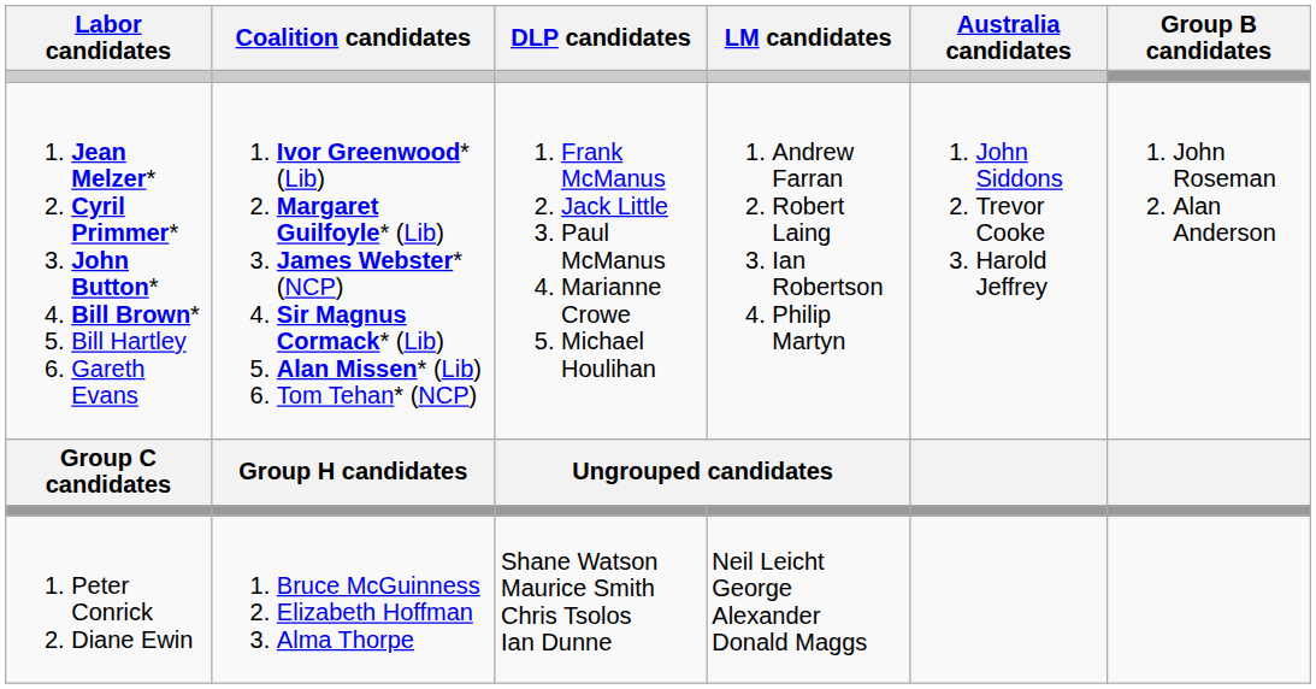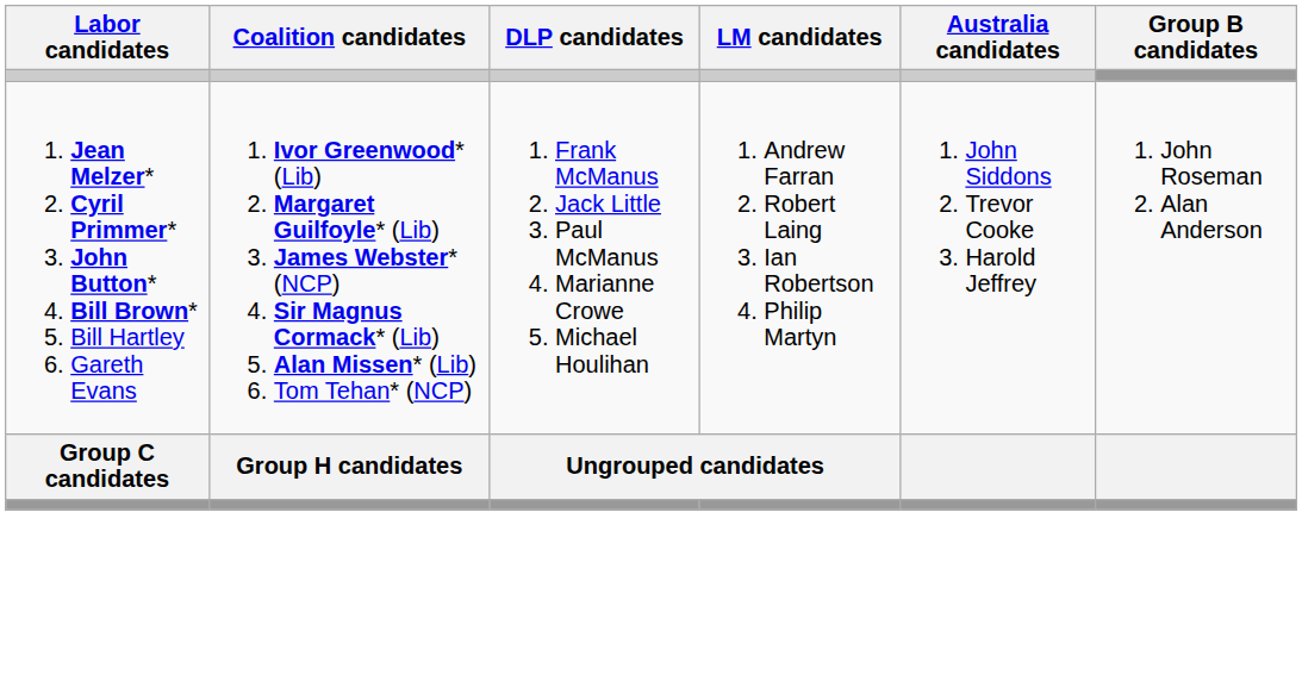- row: Peter Conrick Diane Ewin | Bruce McGuinness Elizabeth Hoffman Alma Thorpe | Shane Watson Maurice Smith Chris Tsolos Ian Dunne | Neil Leicht George Alexander Donald Maggs
